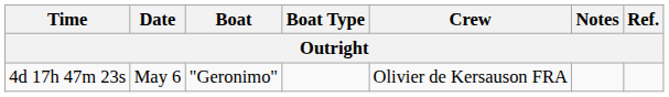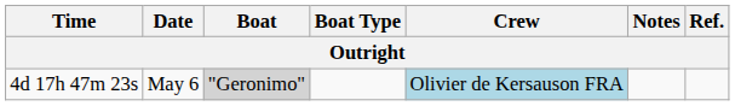4d 17h 47m 23s | Boat: no background -> lightgrey background
4d 17h 47m 23s | Crew: no background -> lightblue background
